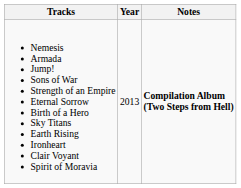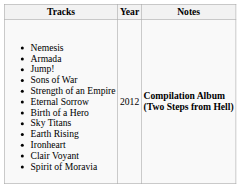row 2 | Year: 2013 -> 2012
